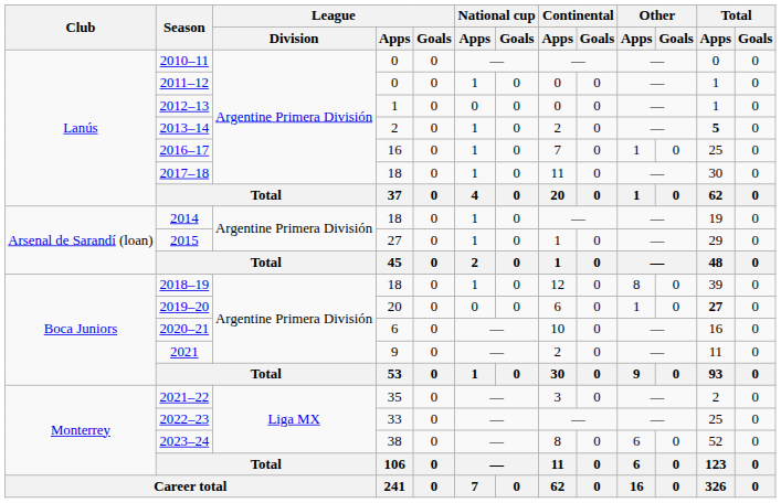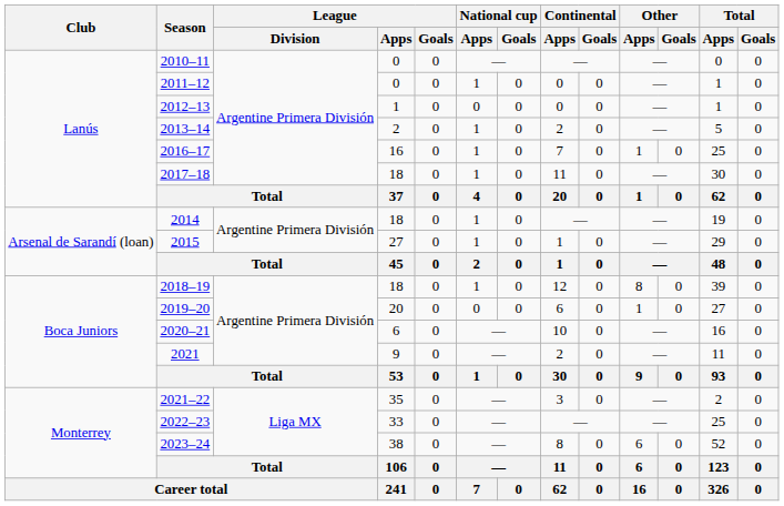2013–14 | Total / Apps: bold -> normal
2019–20 | Total / Apps: bold -> normal
